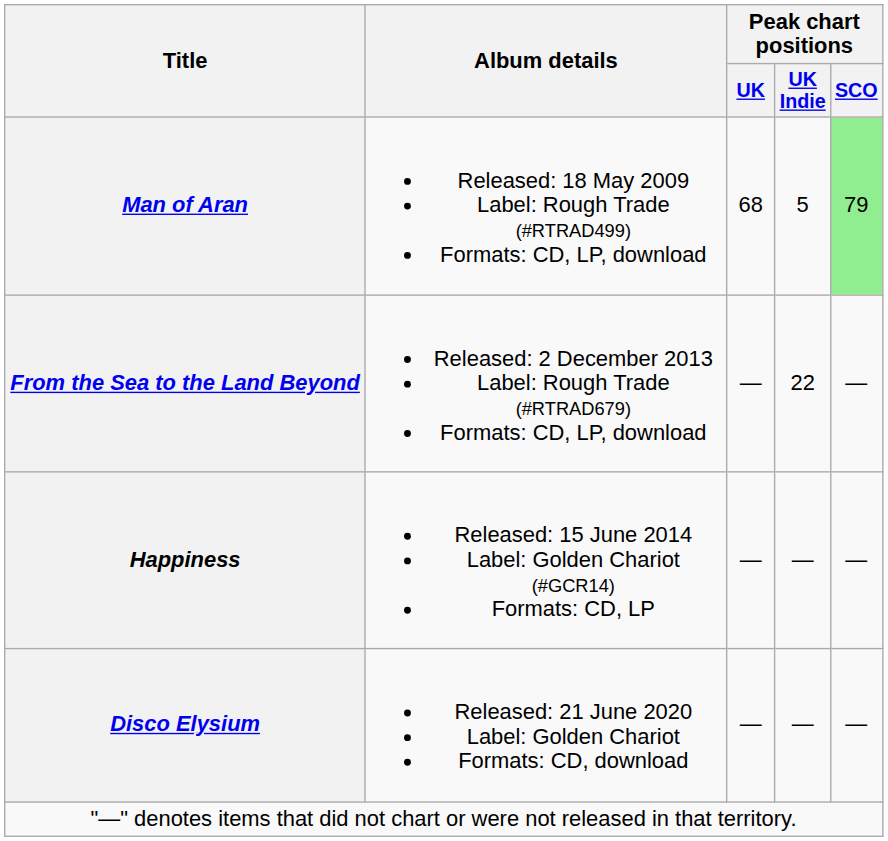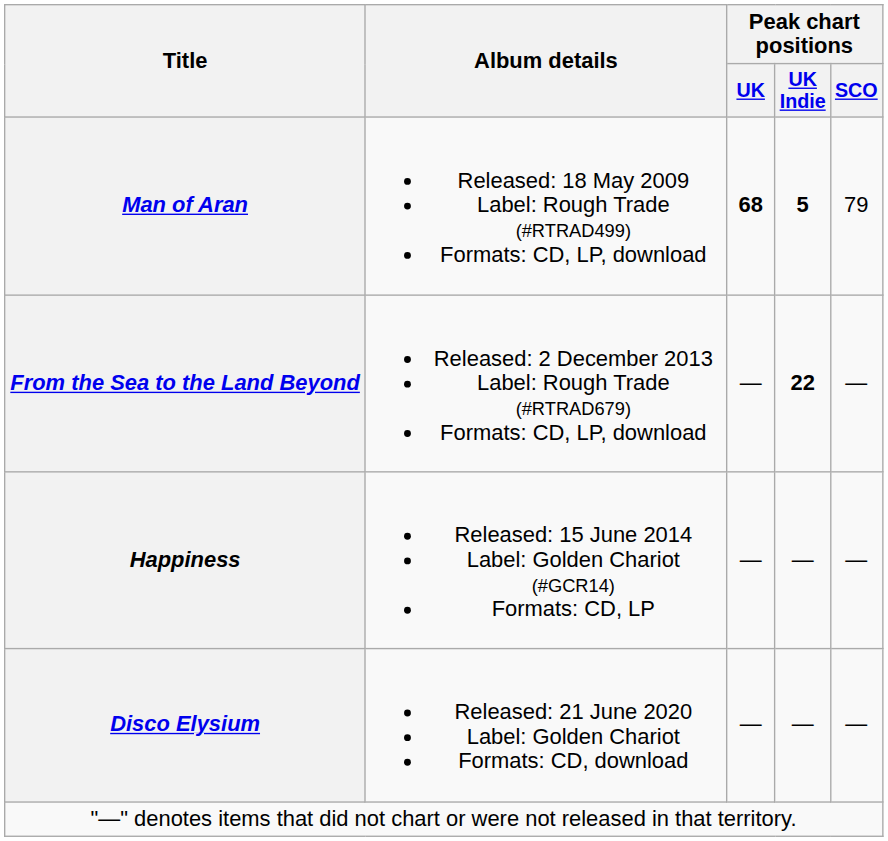Man of Aran | Peak chart positions / UK: normal -> bold
Man of Aran | Peak chart positions / UK Indie: normal -> bold
Man of Aran | Peak chart positions / SCO: lightgreen background -> no background
From the Sea to the Land Beyond | Peak chart positions / UK Indie: normal -> bold
